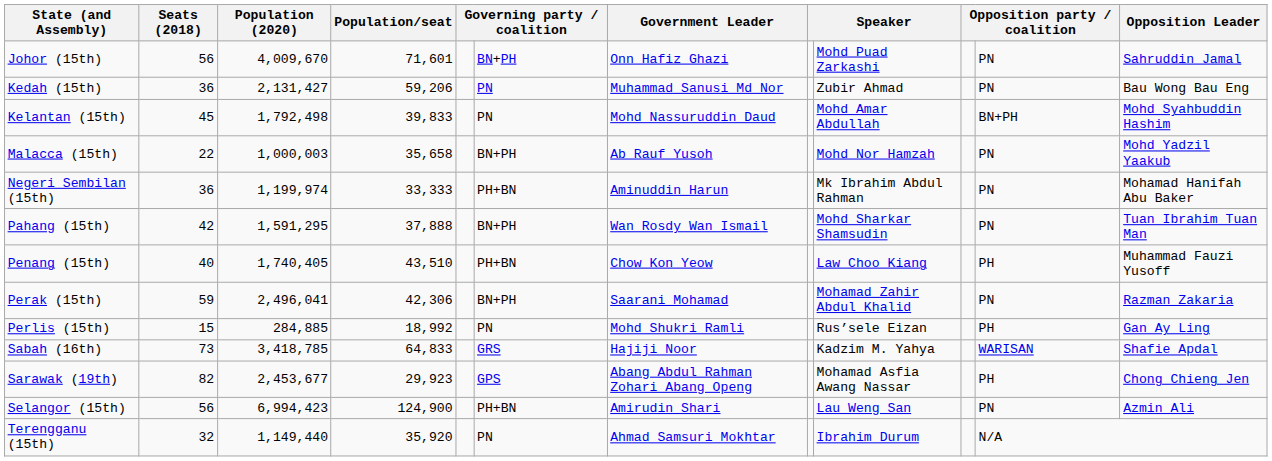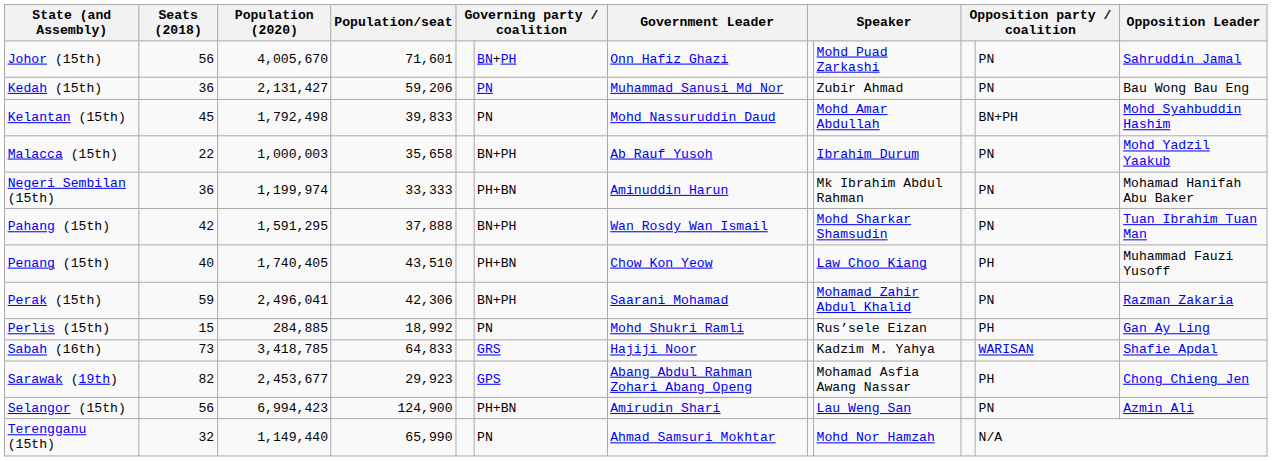Johor (15th) | Population (2020): 4,009,670 -> 4,005,670
Malacca (15th) | column 9: Mohd Nor Hamzah -> Ibrahim Durum
Terengganu (15th) | Population/seat: 35,920 -> 65,990
Terengganu (15th) | column 9: Ibrahim Durum -> Mohd Nor Hamzah
